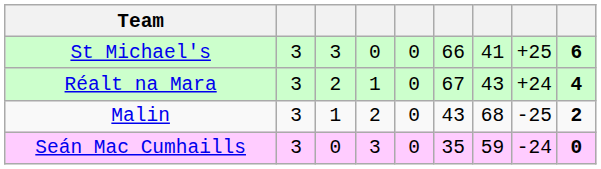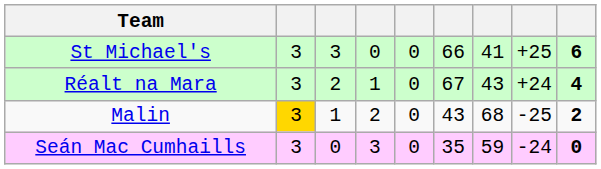Malin | column 2: no background -> gold background
